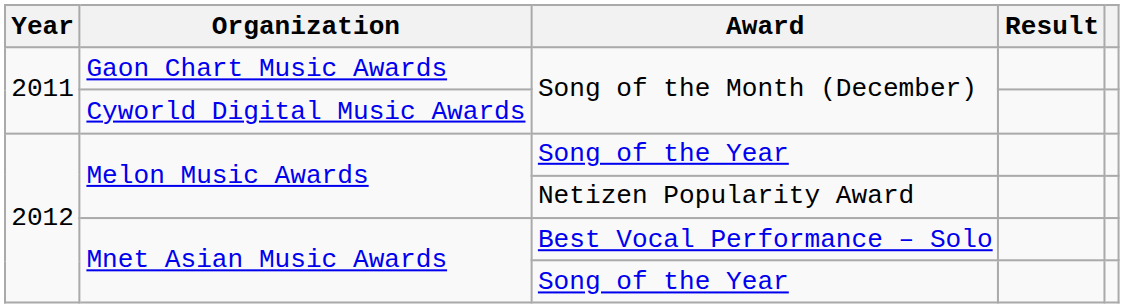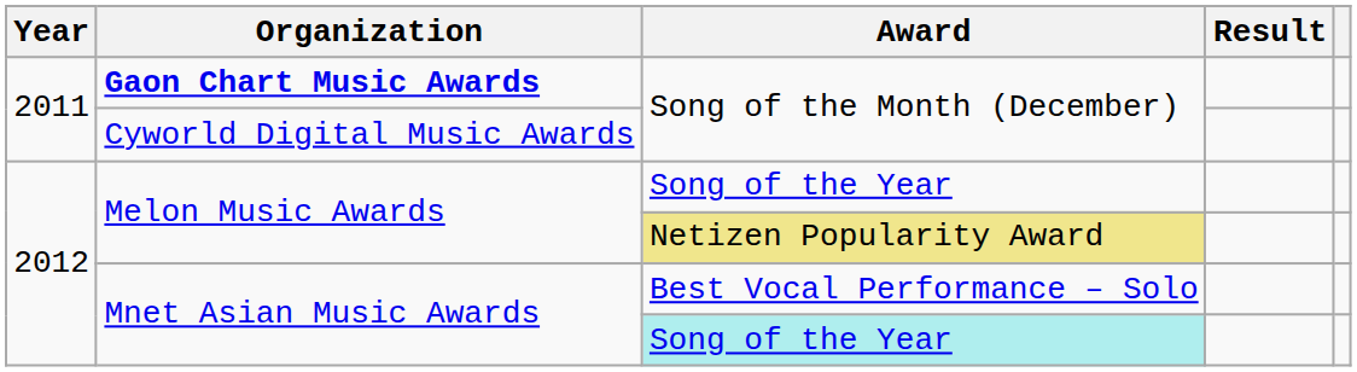Gaon Chart Music Awards | Organization: normal -> bold
Melon Music Awards / Netizen Popularity Award | Award: no background -> khaki background
Mnet Asian Music Awards / Song of the Year | Award: no background -> paleturquoise background
